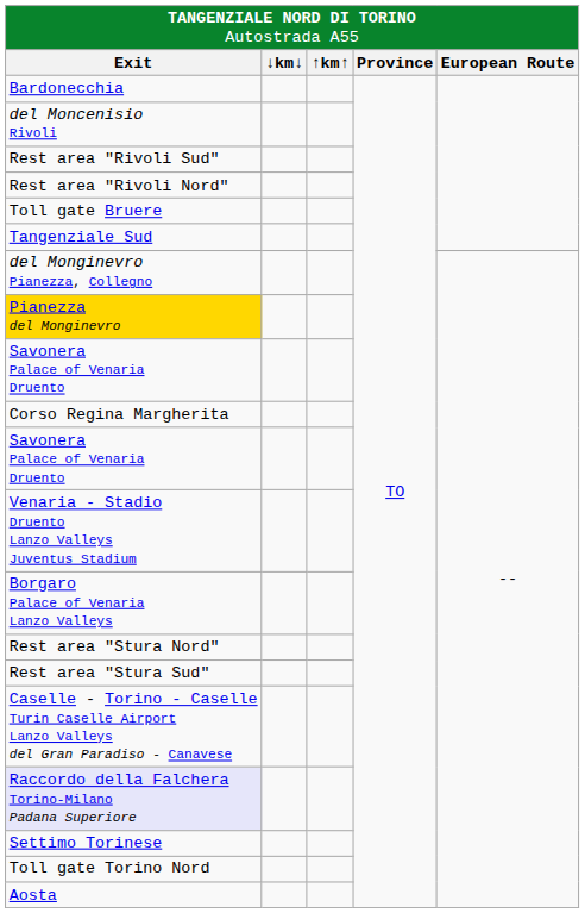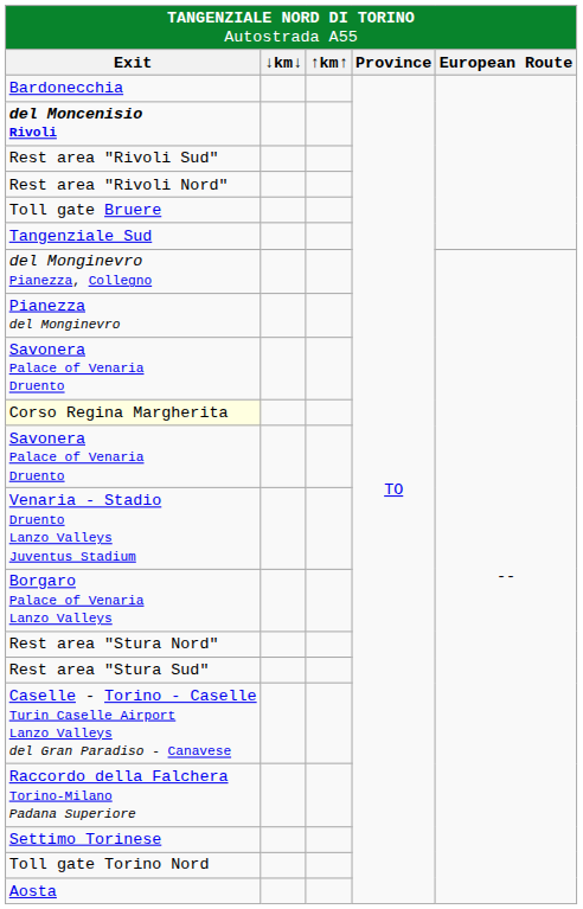del Moncenisio Rivoli | column 1: normal -> bold
Pianezza del Monginevro | column 1: gold background -> no background
Corso Regina Margherita | column 1: no background -> lightyellow background
Raccordo della Falchera Torino-Milano Padana Superiore | column 1: lavender background -> no background
